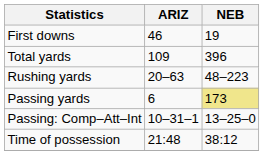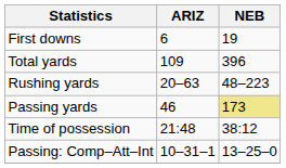First downs | ARIZ: 46 -> 6
Passing yards | ARIZ: 6 -> 46
rows swapped: Passing: Comp–Att–Int <-> Time of possession
